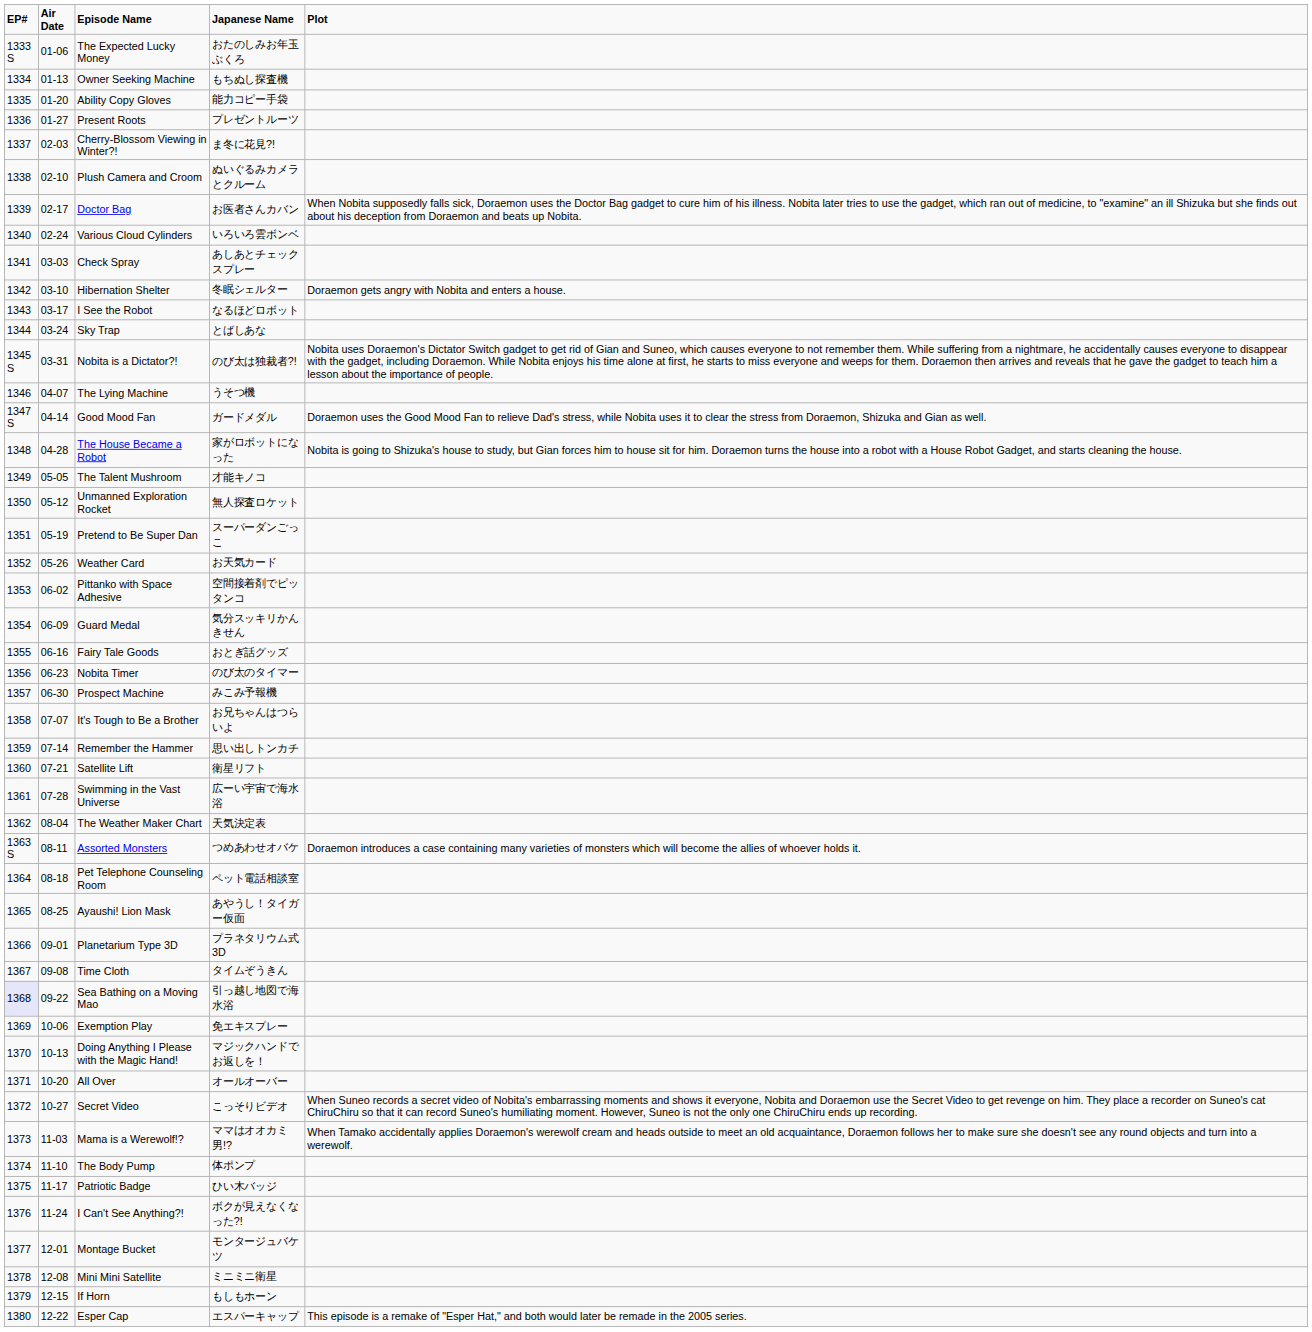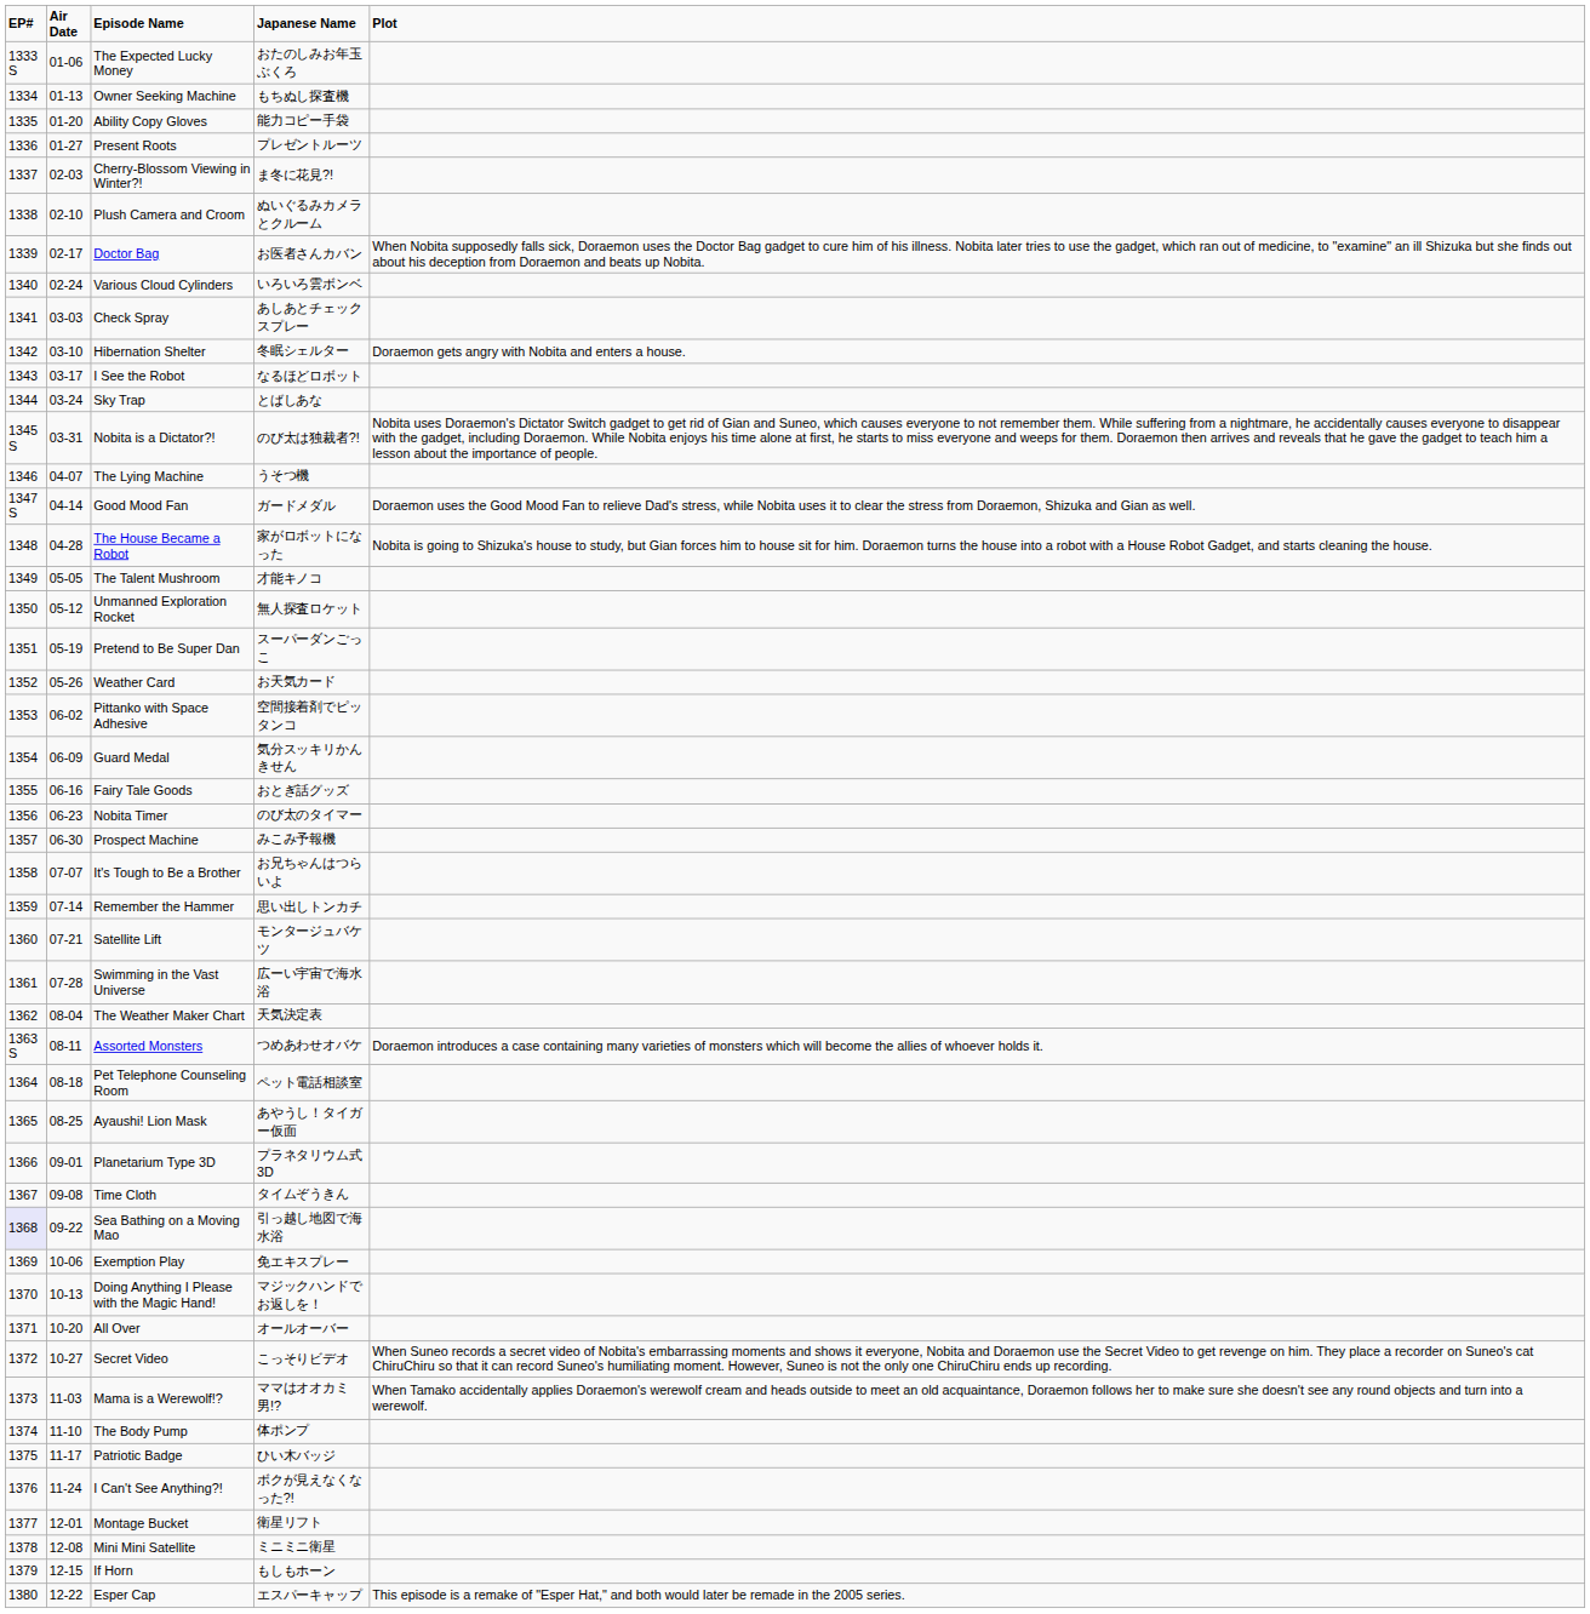Satellite Lift | Japanese Name: 衛星リフト -> モンタージュバケツ
Montage Bucket | Japanese Name: モンタージュバケツ -> 衛星リフト
